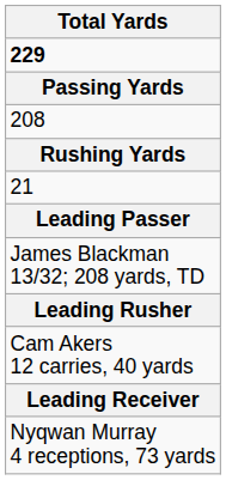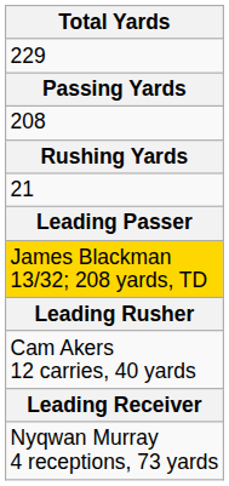row 2 | column 1: bold -> normal
row 8 | column 1: no background -> gold background
